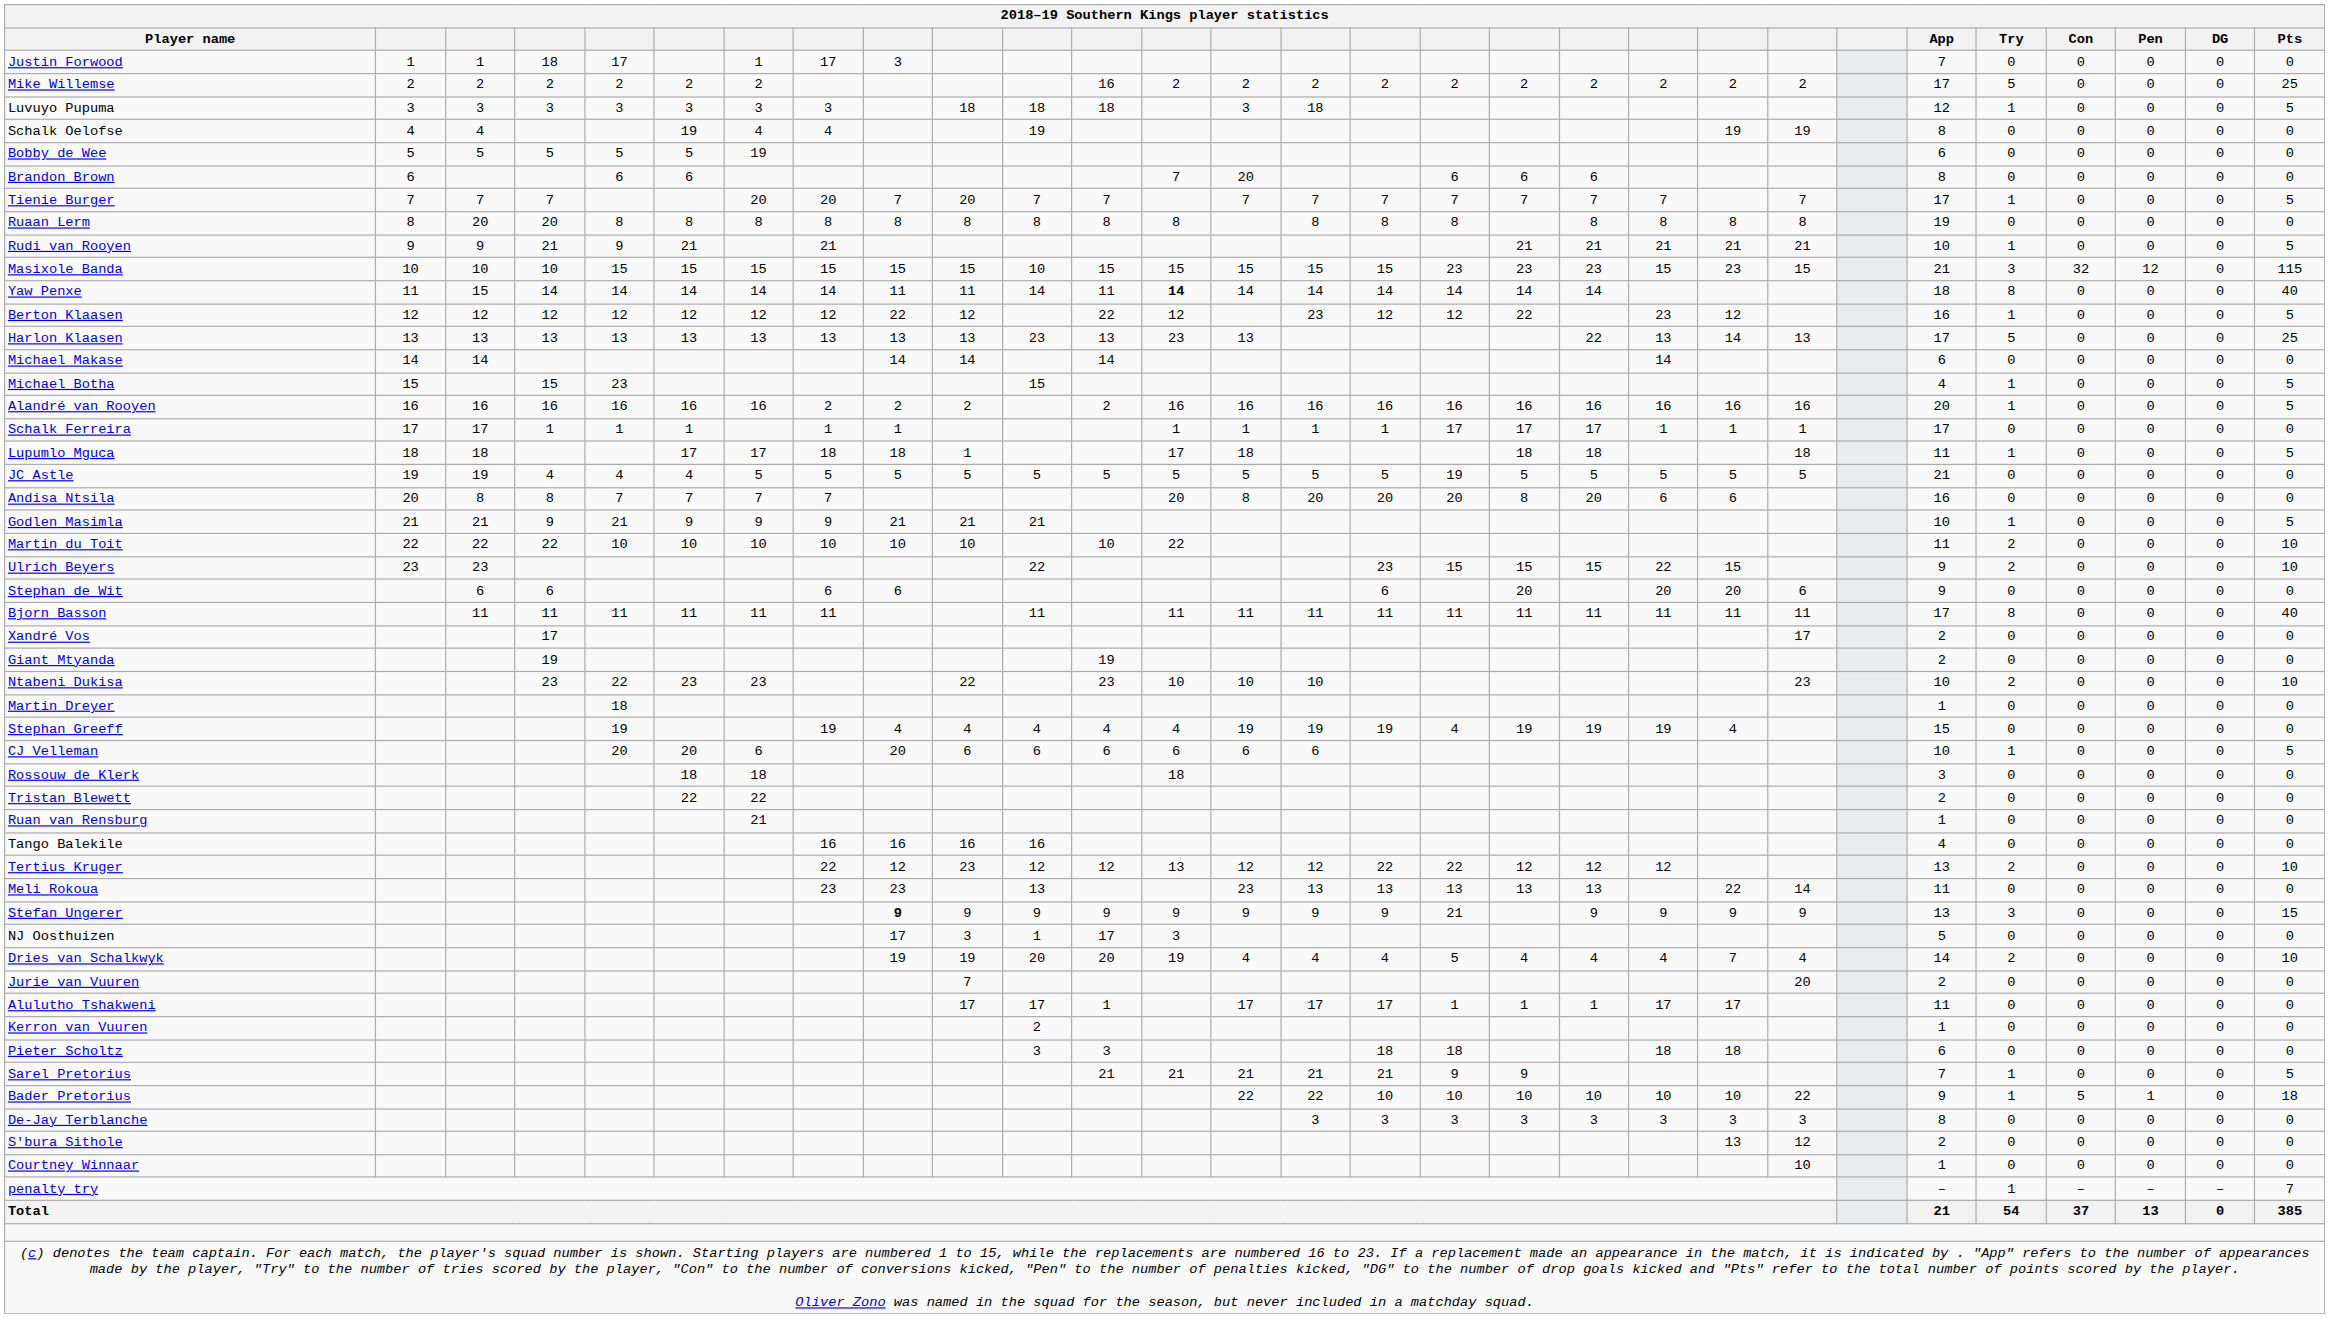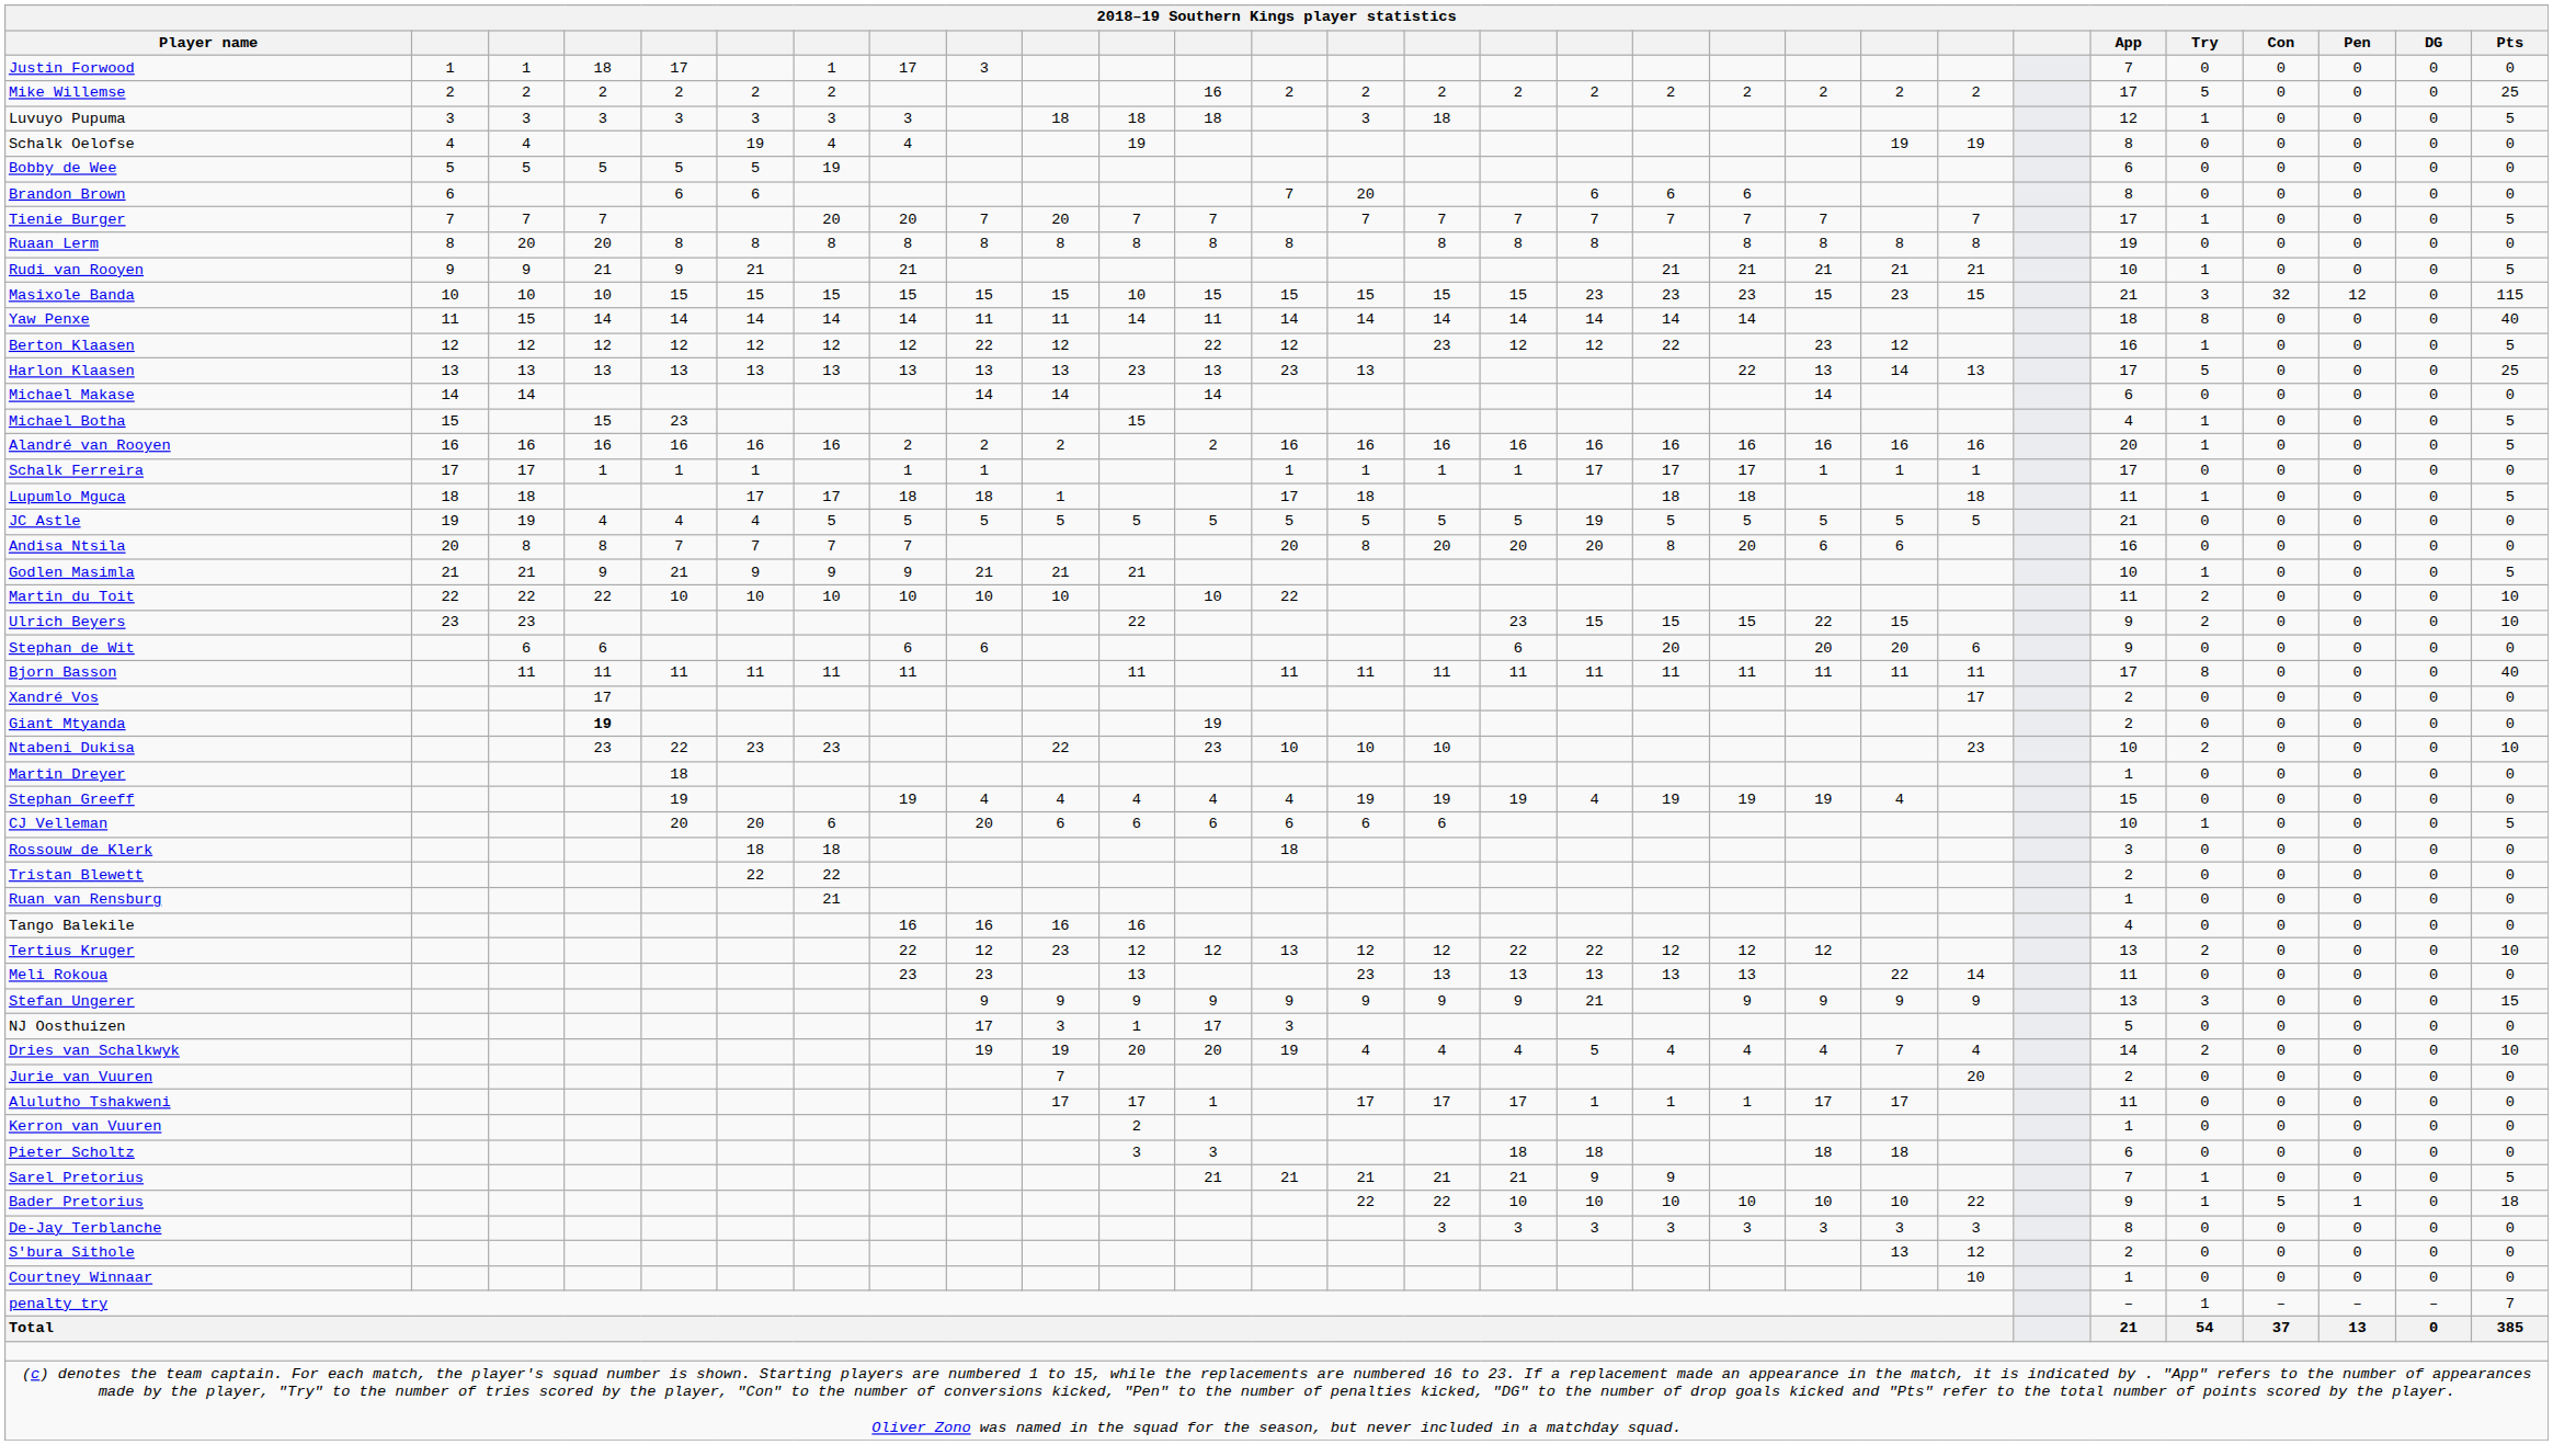Yaw Penxe | column 13: bold -> normal
Giant Mtyanda | column 4: normal -> bold
Stefan Ungerer | column 9: bold -> normal
